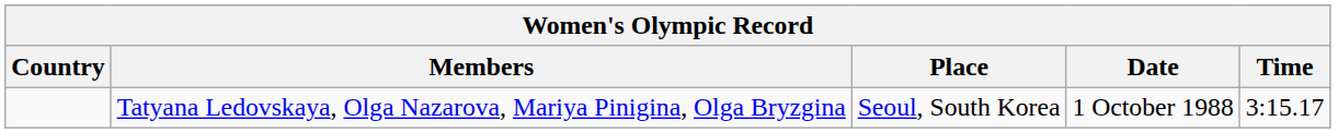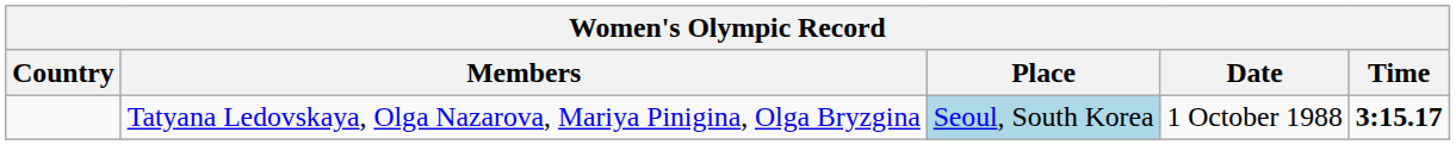row 3 | Place: no background -> lightblue background
row 3 | Time: normal -> bold
